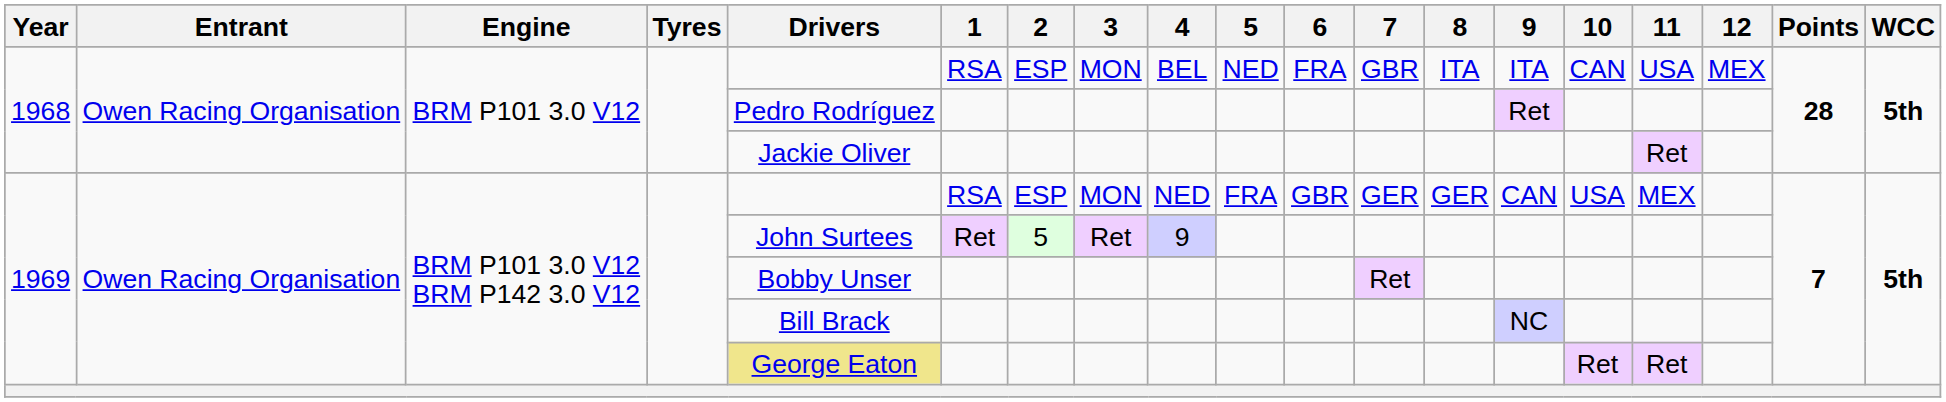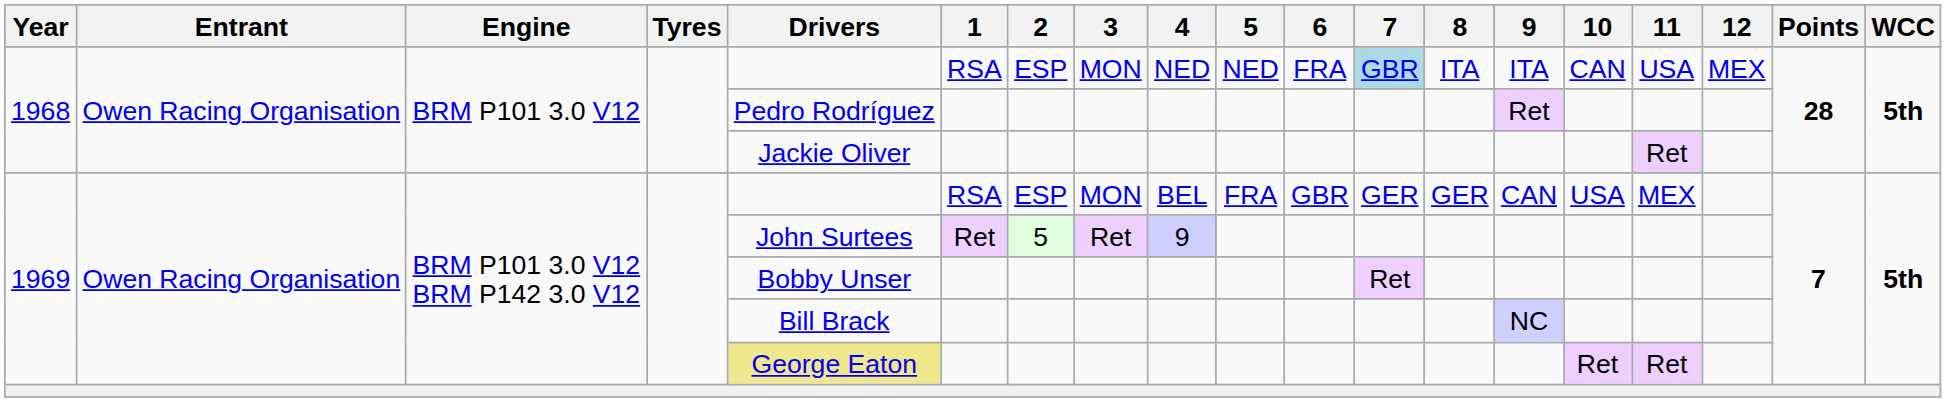row 2 | 4: BEL -> NED
row 2 | 7: no background -> lightblue background
row 5 | 4: NED -> BEL
